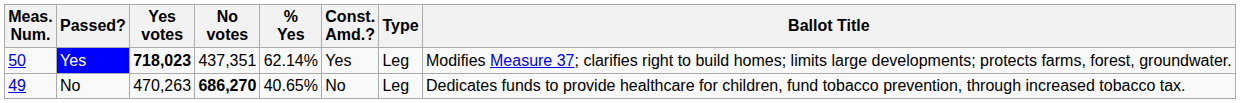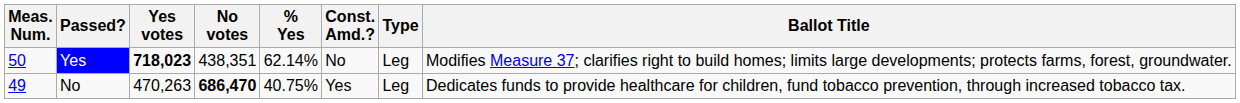row 2 | No votes: 437,351 -> 438,351
row 2 | Const. Amd.?: Yes -> No
row 3 | No votes: 686,270 -> 686,470
row 3 | % Yes: 40.65% -> 40.75%
row 3 | Const. Amd.?: No -> Yes
